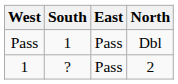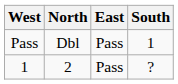columns swapped: North <-> South
